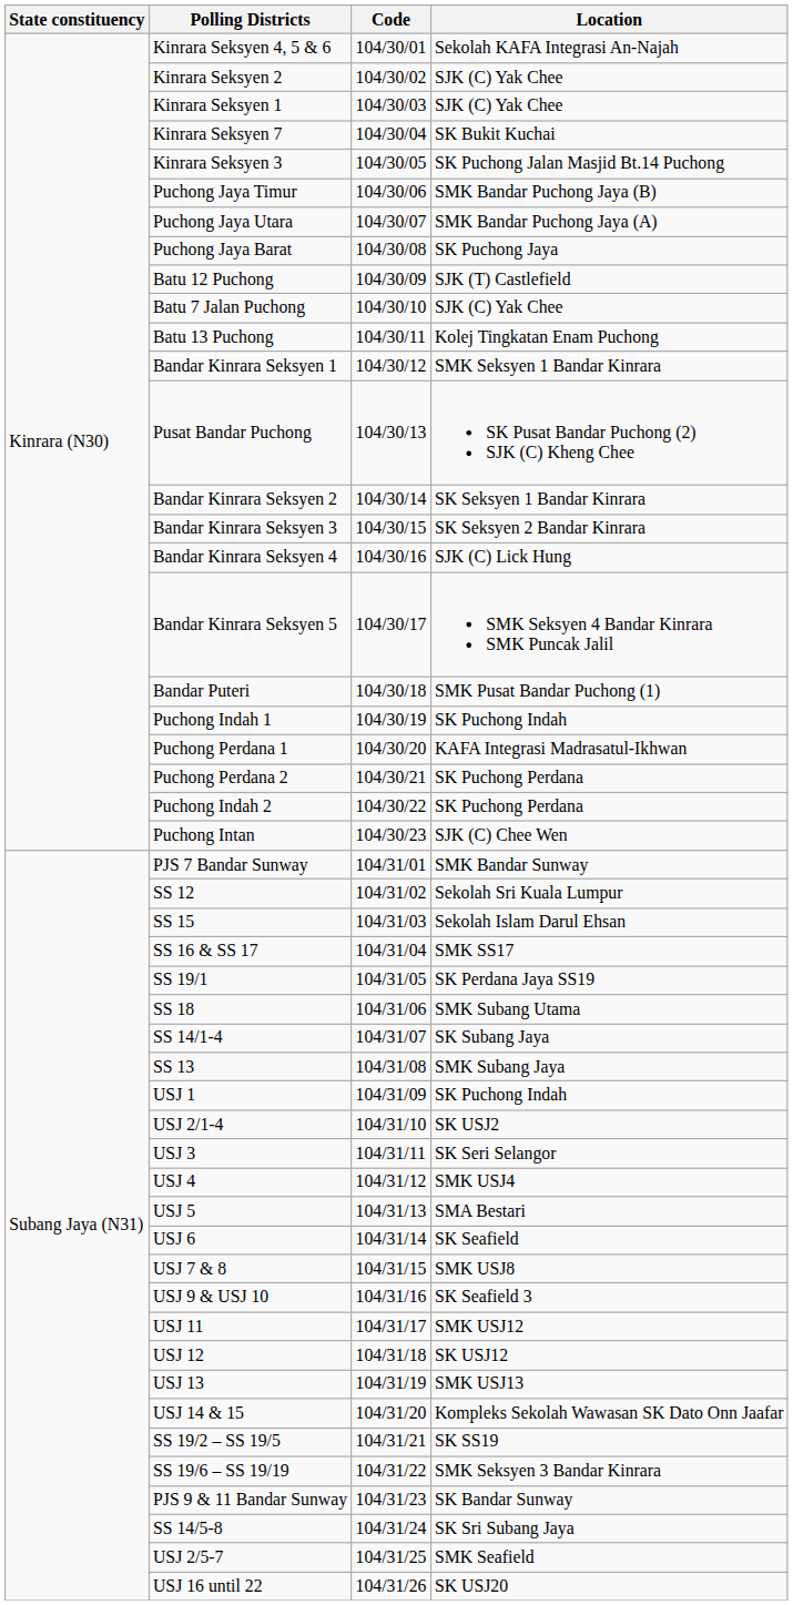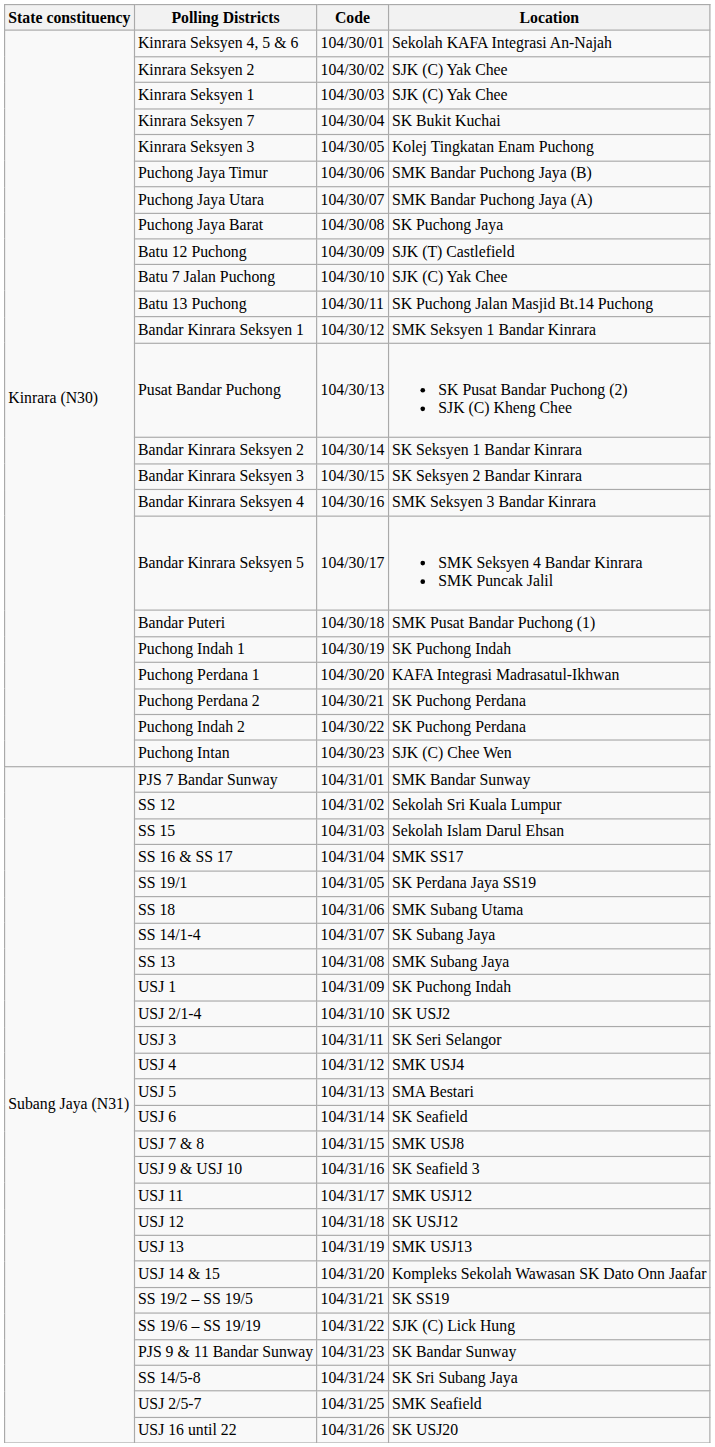Kinrara Seksyen 3 | Location: SK Puchong Jalan Masjid Bt.14 Puchong -> Kolej Tingkatan Enam Puchong
Batu 13 Puchong | Location: Kolej Tingkatan Enam Puchong -> SK Puchong Jalan Masjid Bt.14 Puchong
Bandar Kinrara Seksyen 4 | Location: SJK (C) Lick Hung -> SMK Seksyen 3 Bandar Kinrara
SS 19/6 – SS 19/19 | Location: SMK Seksyen 3 Bandar Kinrara -> SJK (C) Lick Hung
